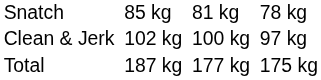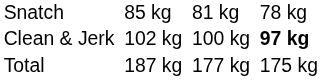Clean & Jerk | column 4: normal -> bold
